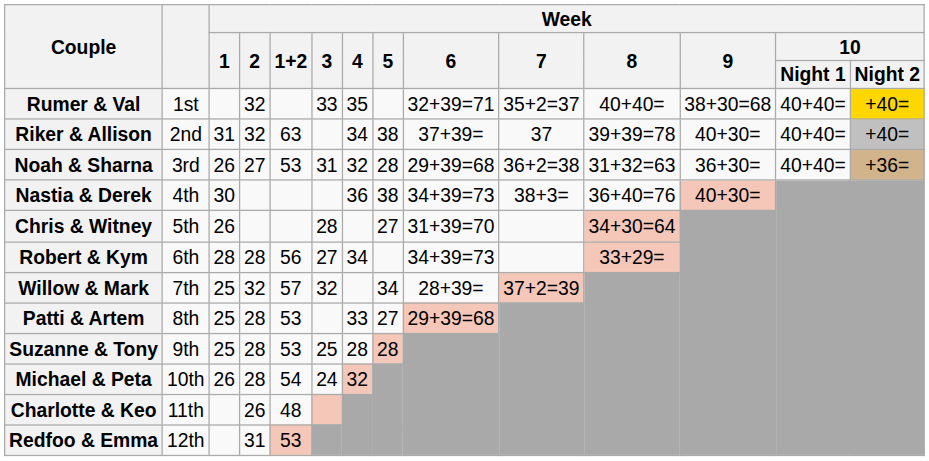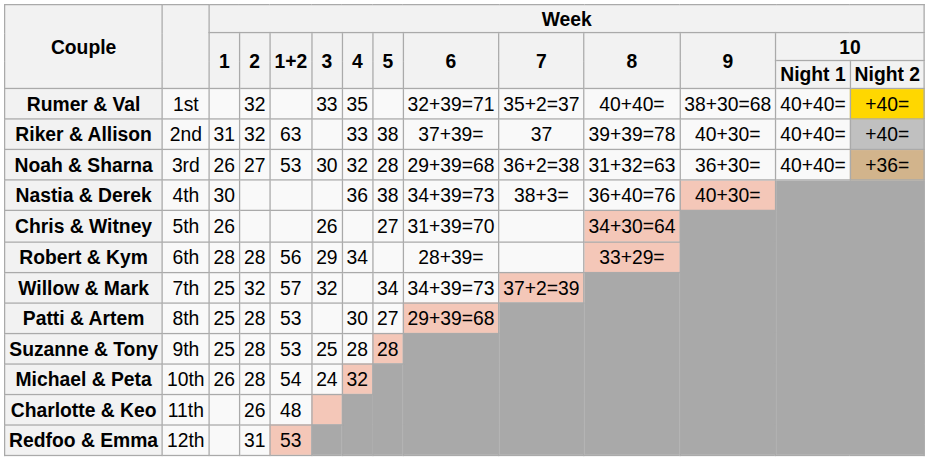Riker & Allison | Week / 4: 34 -> 33
Noah & Sharna | Week / 3: 31 -> 30
Chris & Witney | Week / 3: 28 -> 26
Robert & Kym | Week / 3: 27 -> 29
Robert & Kym | Week / 6: 34+39=73 -> 28+39=
Willow & Mark | Week / 6: 28+39= -> 34+39=73
Patti & Artem | Week / 4: 33 -> 30
